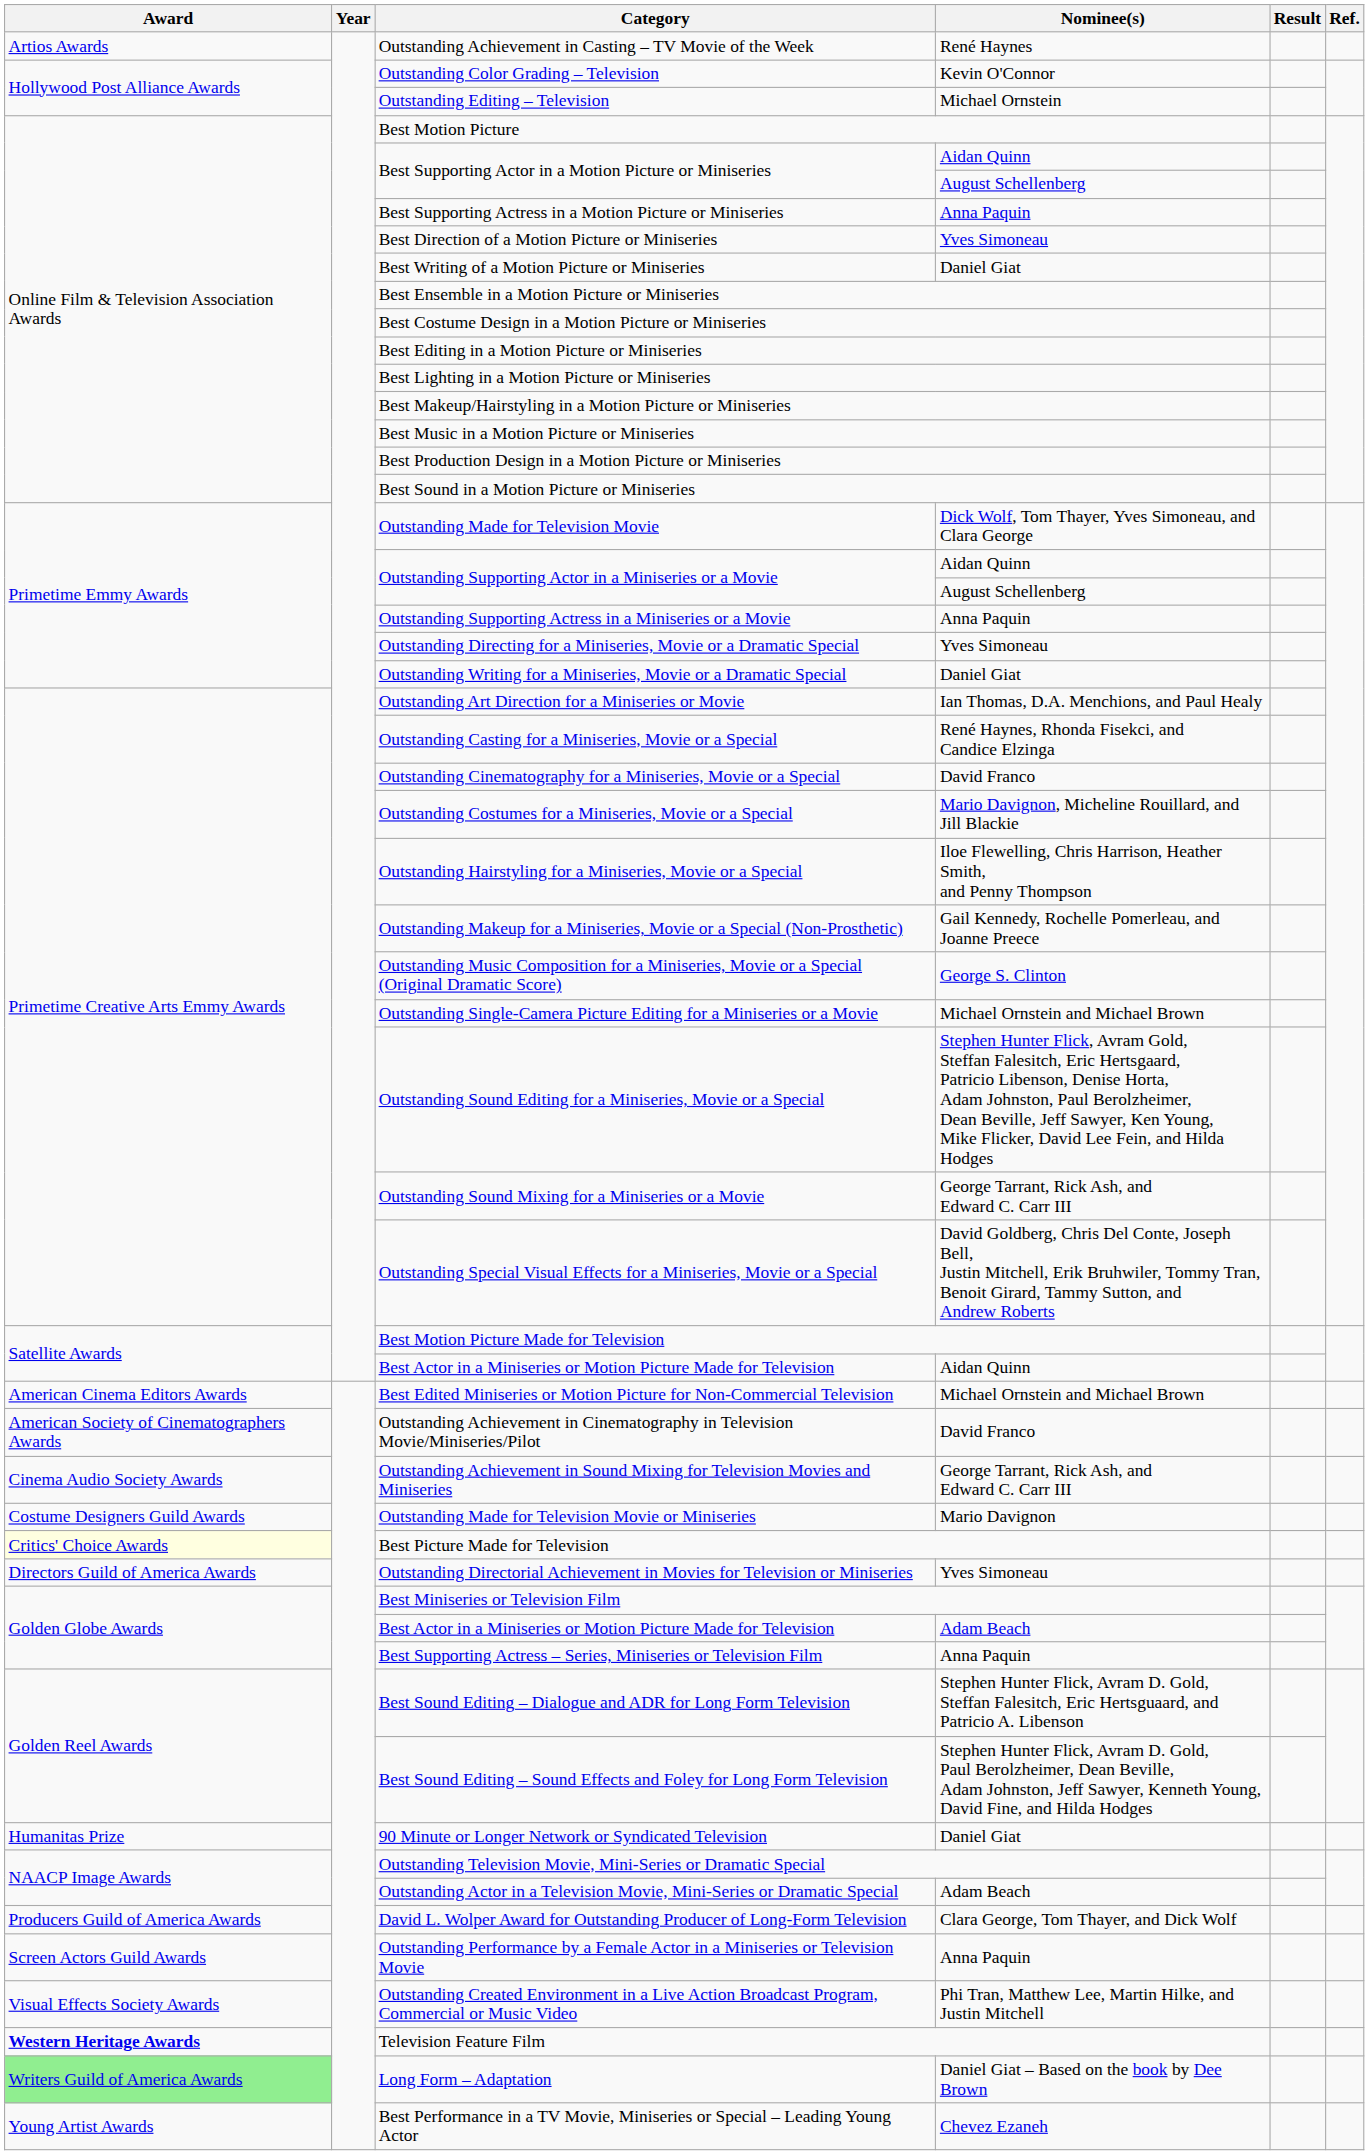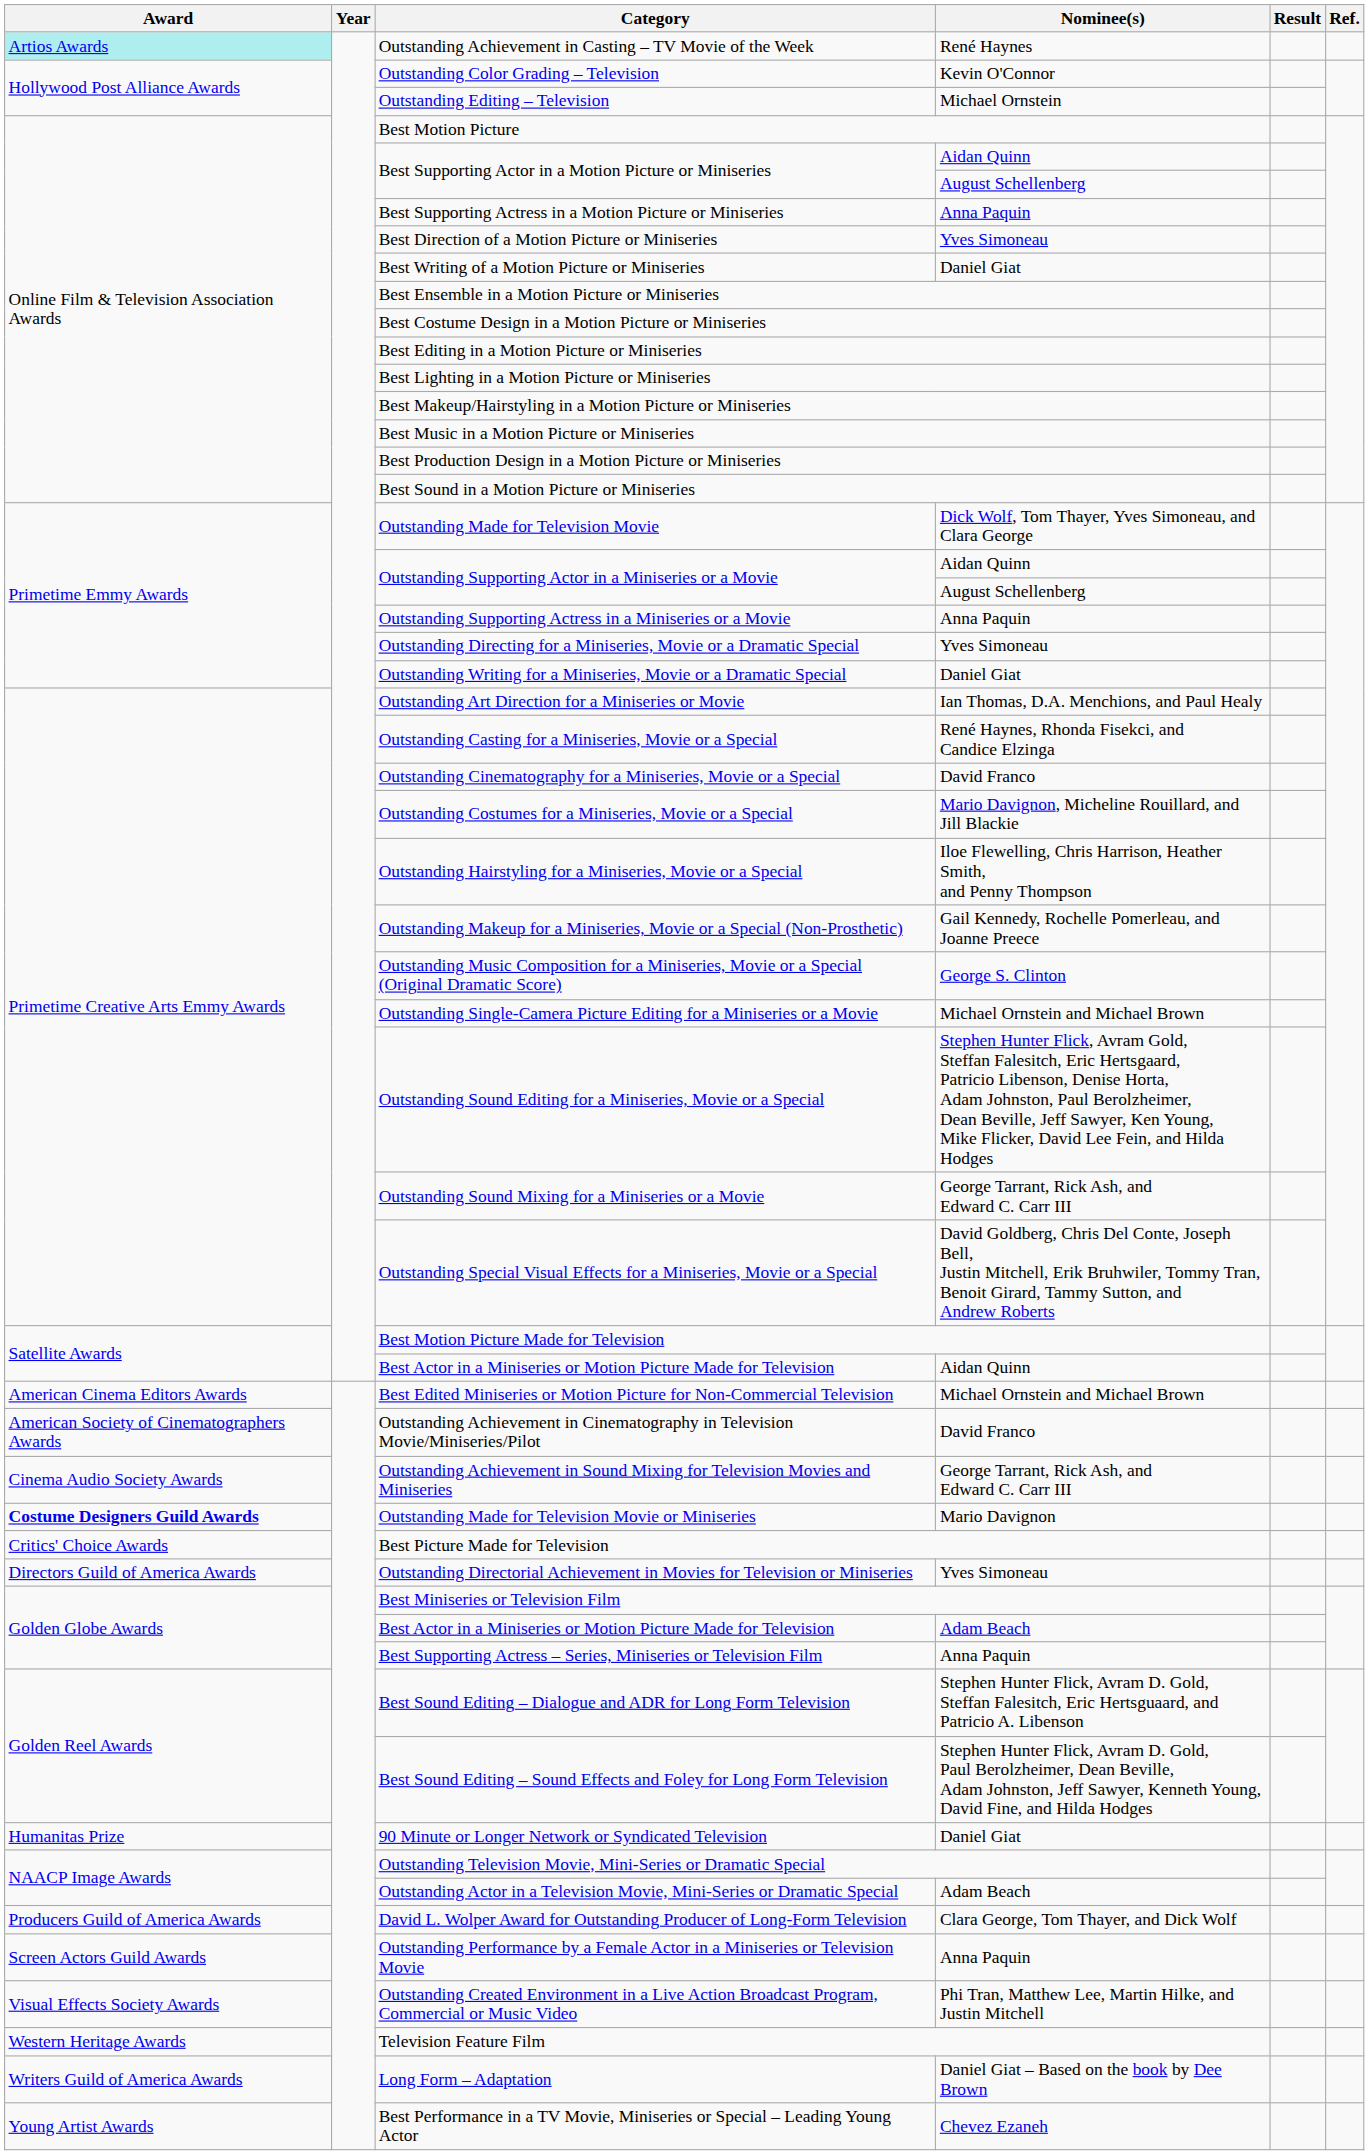Outstanding Achievement in Casting – TV Movie of the Week | Award: no background -> paleturquoise background
Outstanding Made for Television Movie or Miniseries | Award: normal -> bold
Best Picture Made for Television | Award: lightyellow background -> no background
Television Feature Film | Award: bold -> normal
Long Form – Adaptation | Award: lightgreen background -> no background
